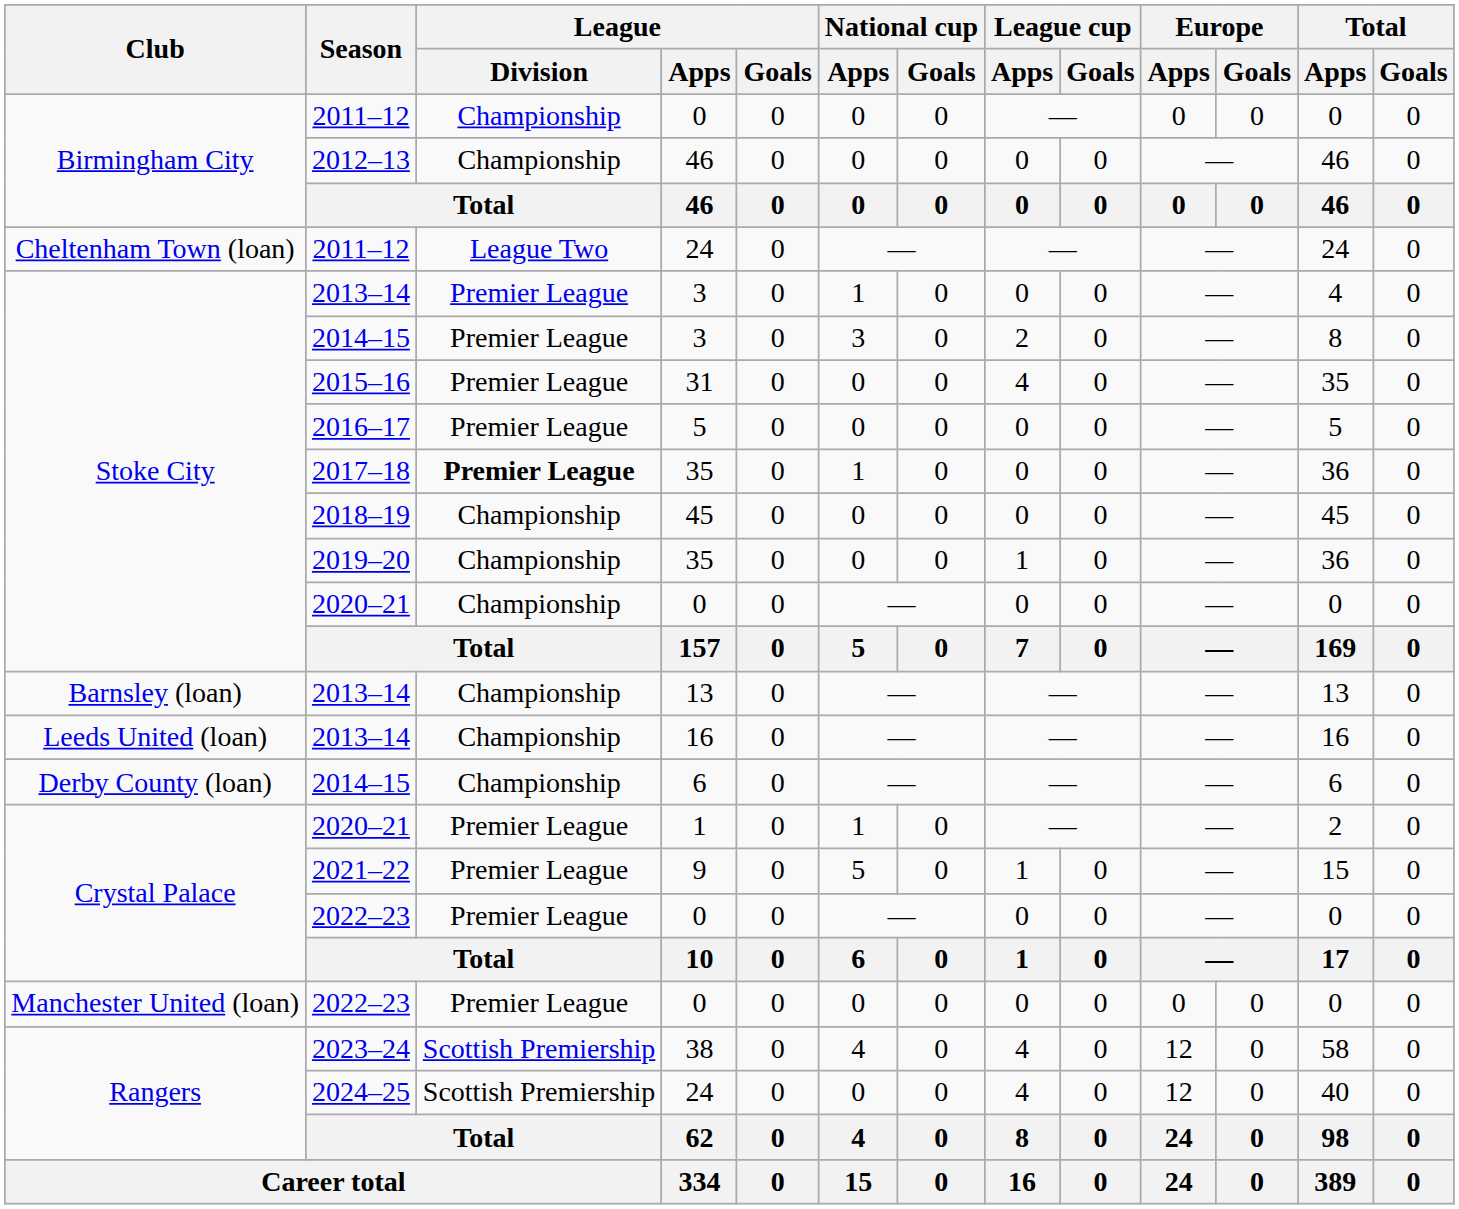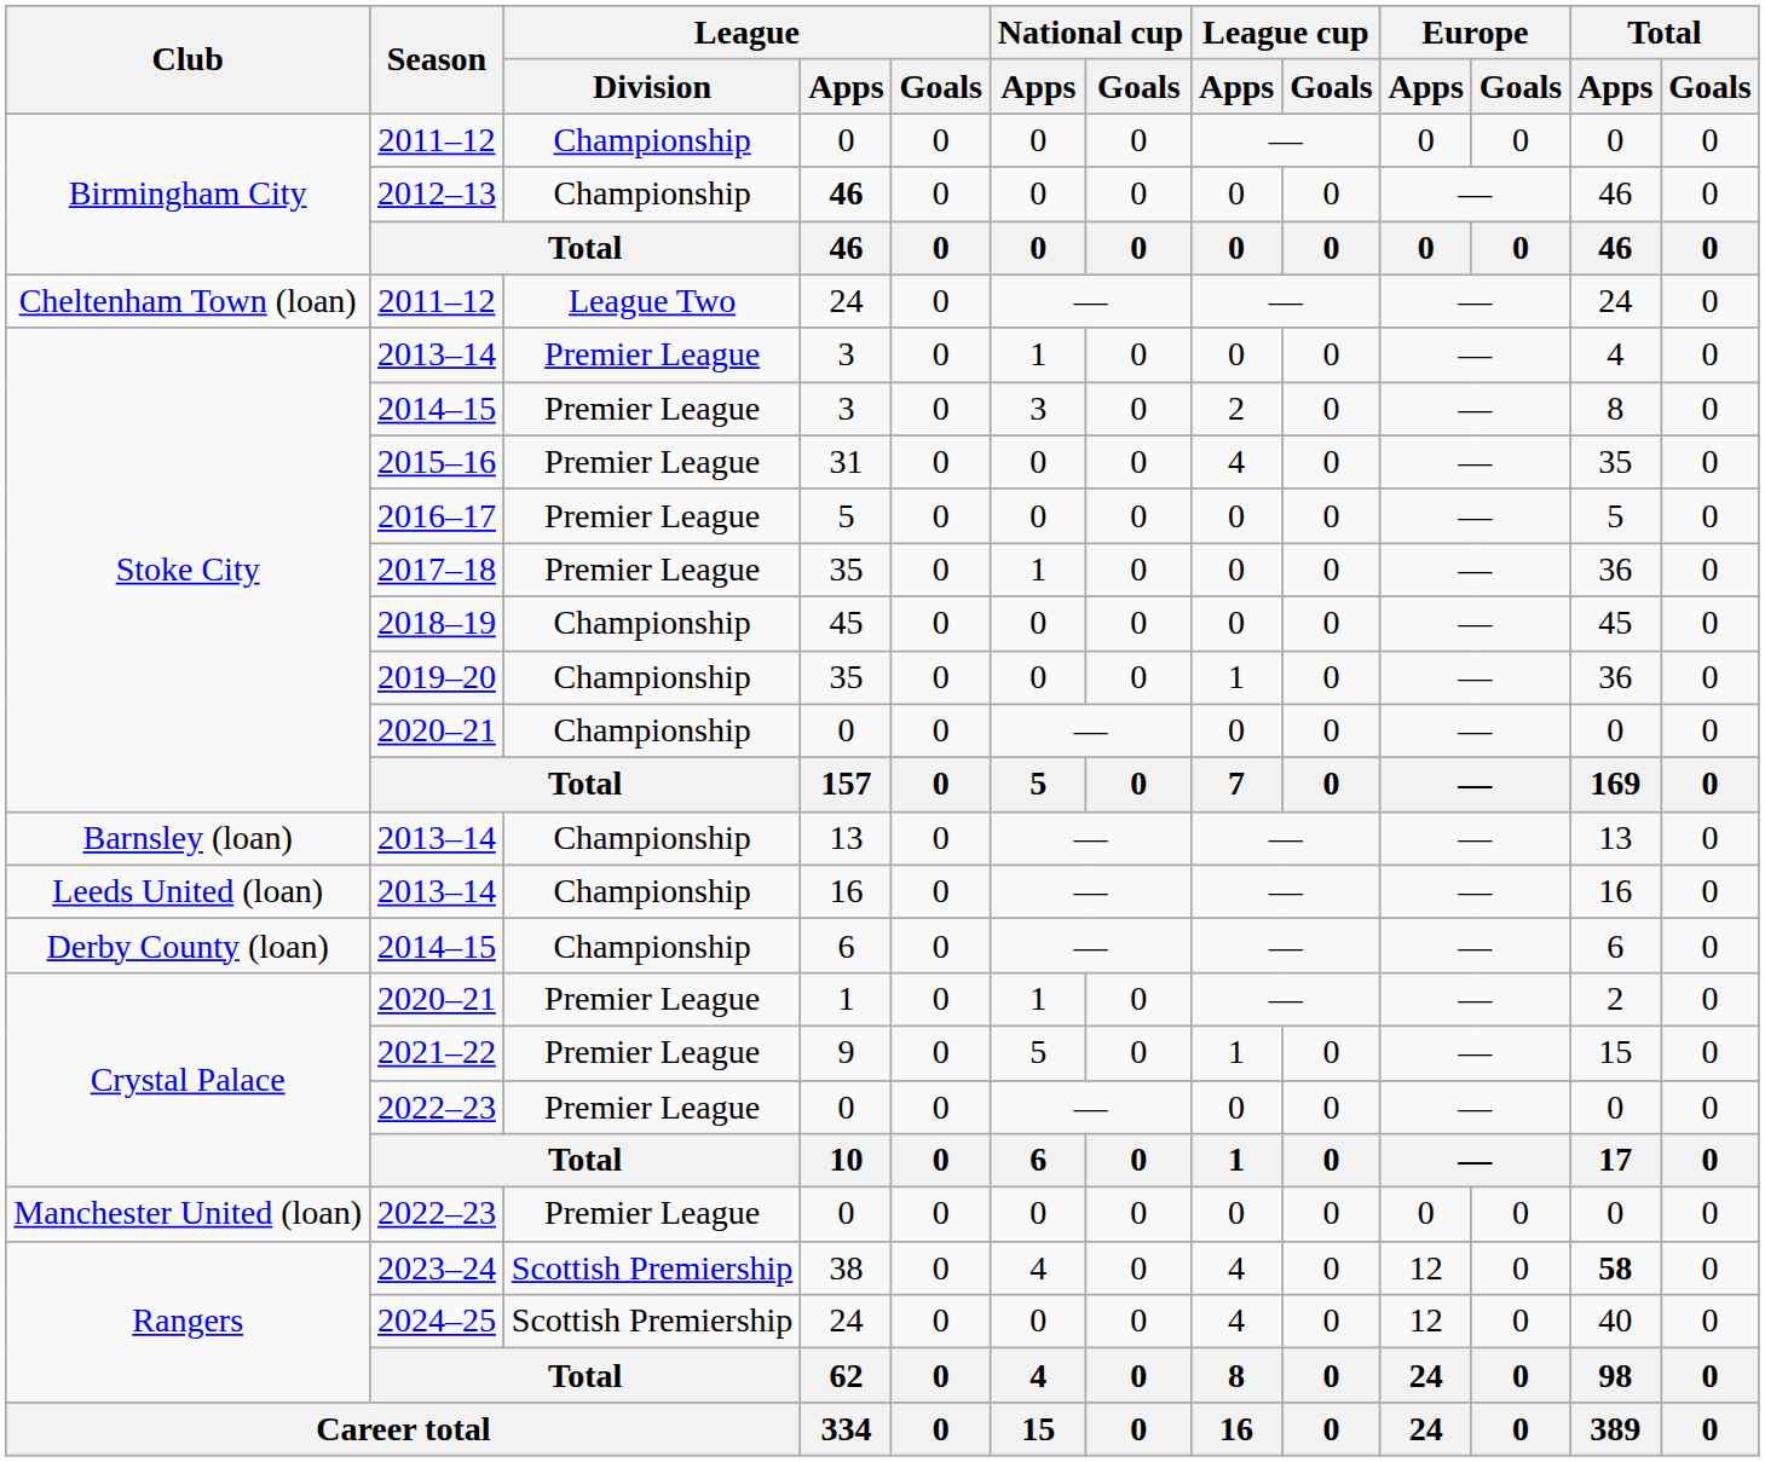2012–13 | League / Apps: normal -> bold
2017–18 | League / Division: bold -> normal
2023–24 | Total / Apps: normal -> bold
